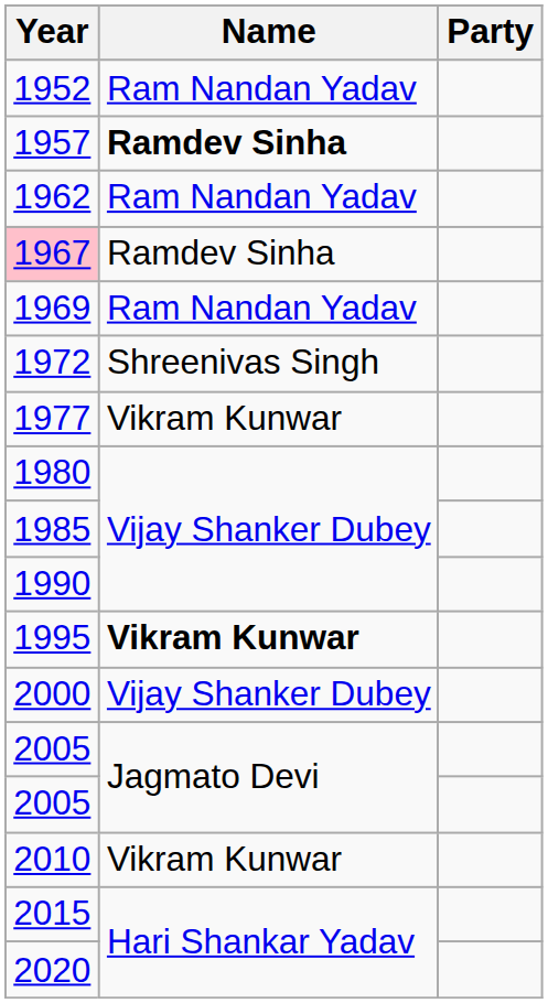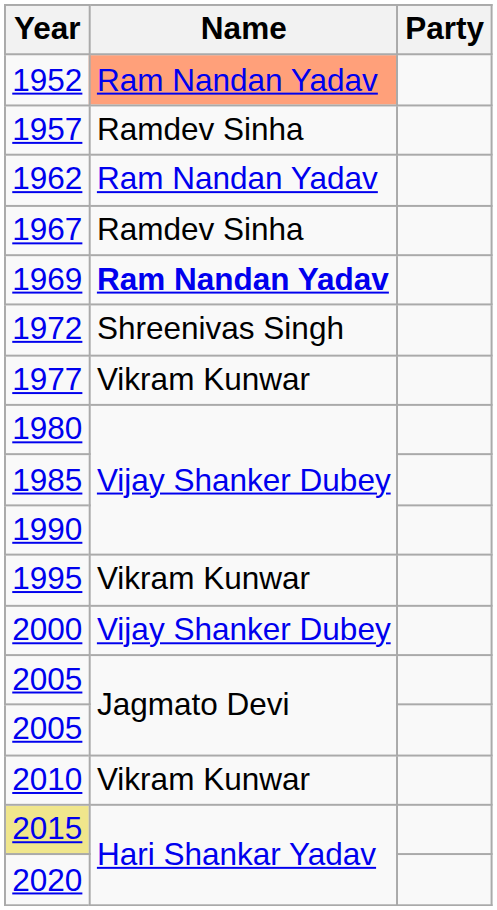1952 | Name: no background -> lightsalmon background
1957 | Name: bold -> normal
1967 | Year: pink background -> no background
1969 | Name: normal -> bold
1995 | Name: bold -> normal
2015 | Year: no background -> khaki background
